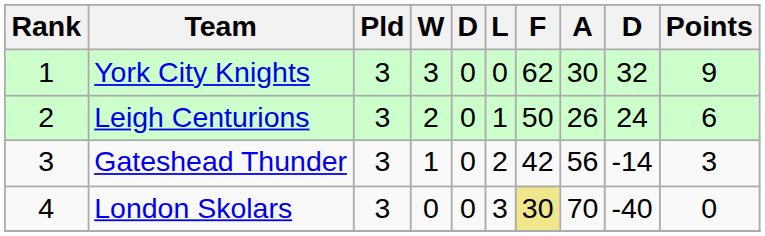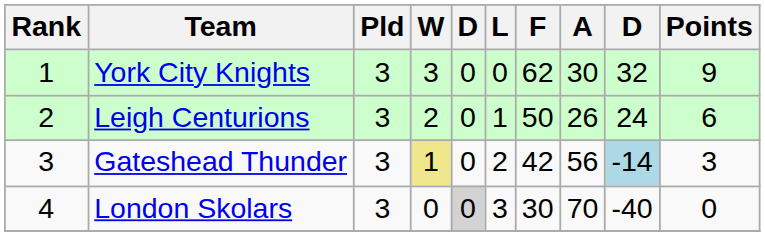Gateshead Thunder | W: no background -> khaki background
Gateshead Thunder | column 9: no background -> lightblue background
London Skolars | column 5: no background -> lightgrey background
London Skolars | F: khaki background -> no background
